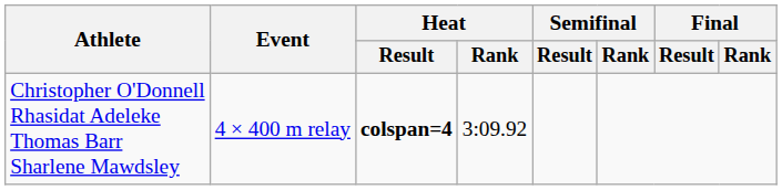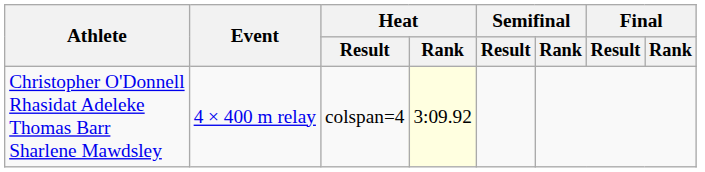row 3 | Heat / Result: bold -> normal
row 3 | Heat / Rank: no background -> lightyellow background
